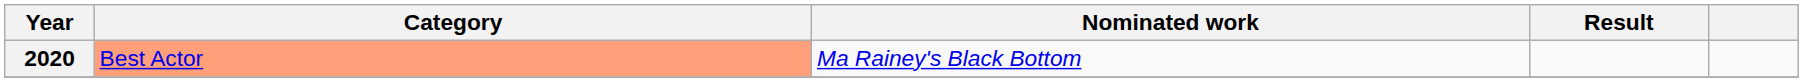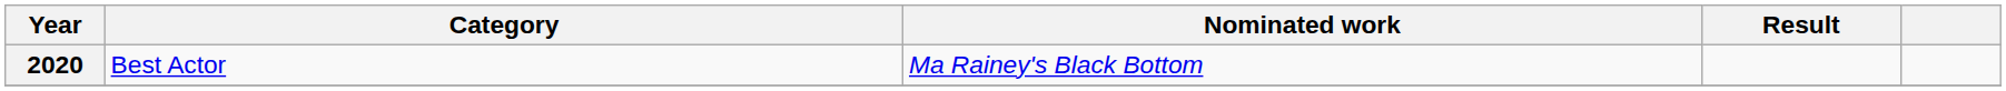2020 | Category: lightsalmon background -> no background
